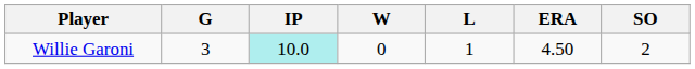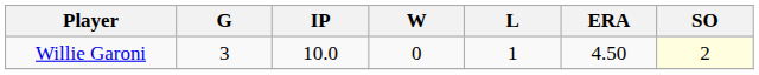Willie Garoni | IP: paleturquoise background -> no background
Willie Garoni | SO: no background -> lightyellow background
